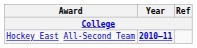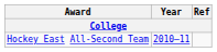row 3 | Year: bold -> normal
